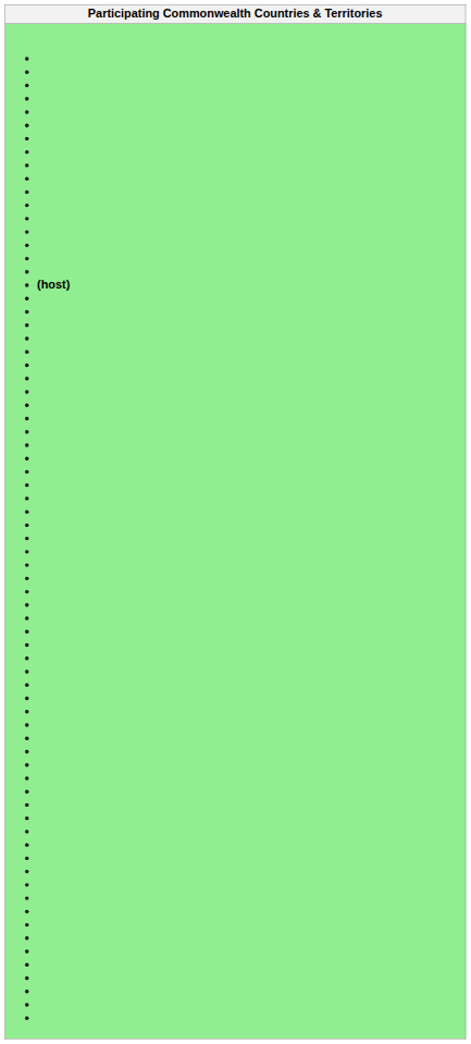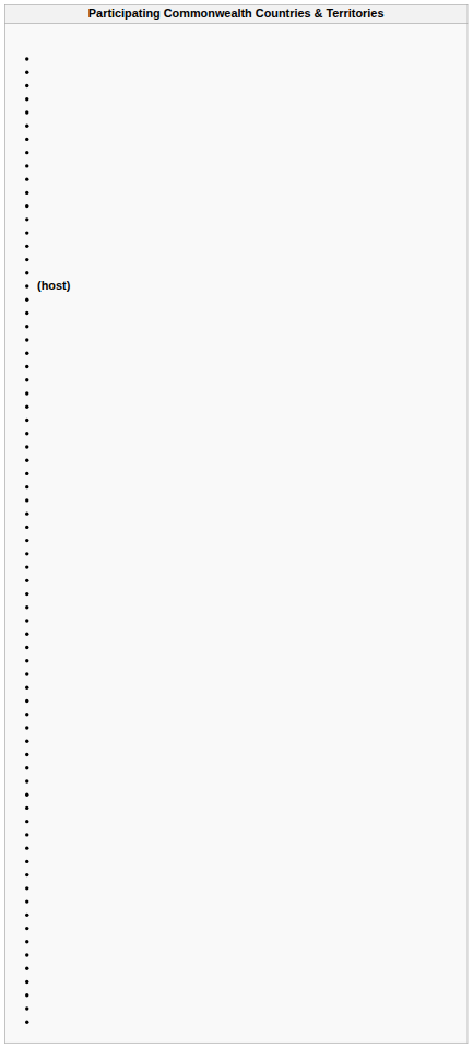row 2 | column 1: lightgreen background -> no background
